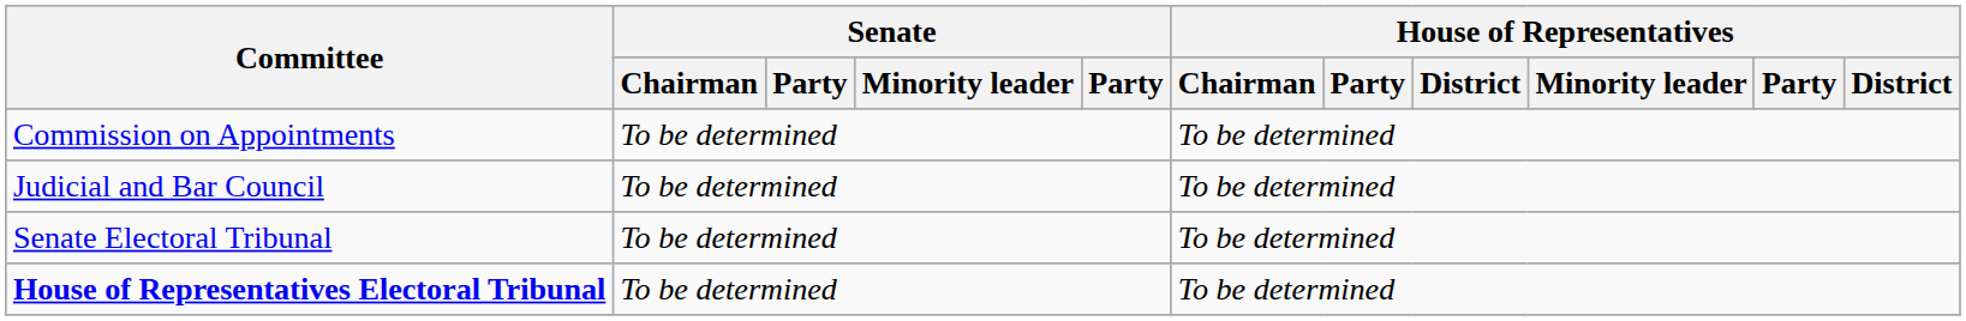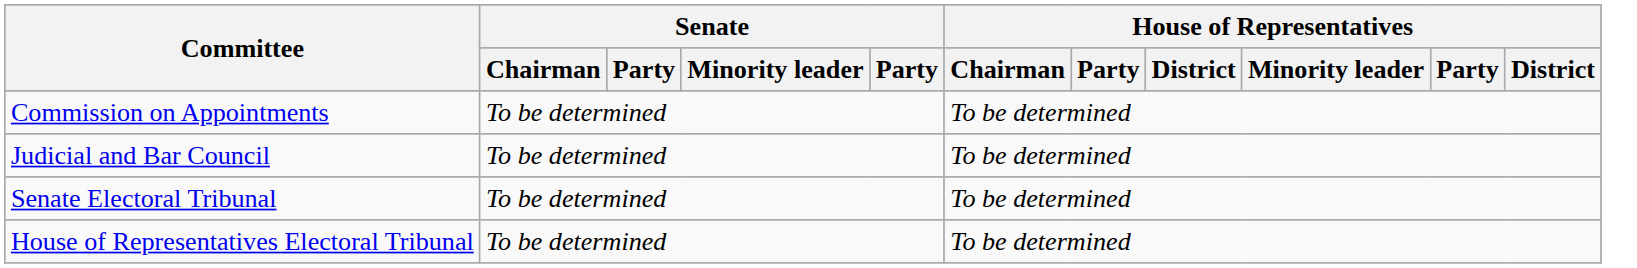House of Representatives Electoral Tribunal | Committee: bold -> normal
